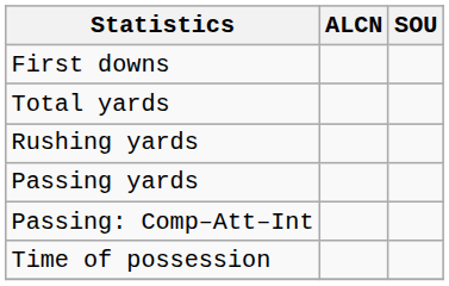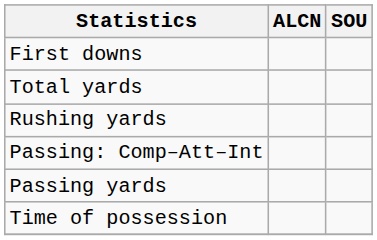rows swapped: Passing yards <-> Passing: Comp–Att–Int
